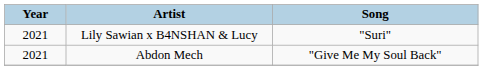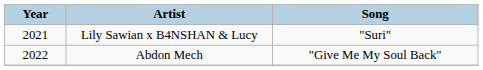Abdon Mech | Year: 2021 -> 2022
